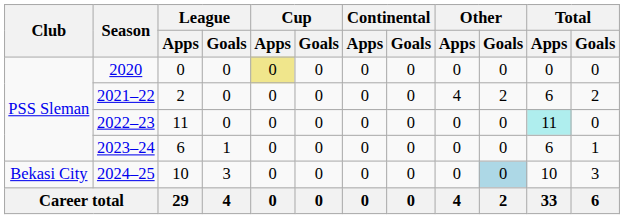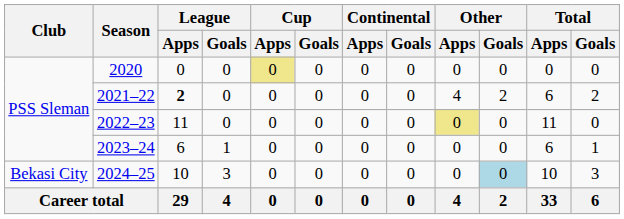2021–22 | League / Apps: normal -> bold
2022–23 | Other / Apps: no background -> khaki background
2022–23 | Total / Apps: paleturquoise background -> no background
